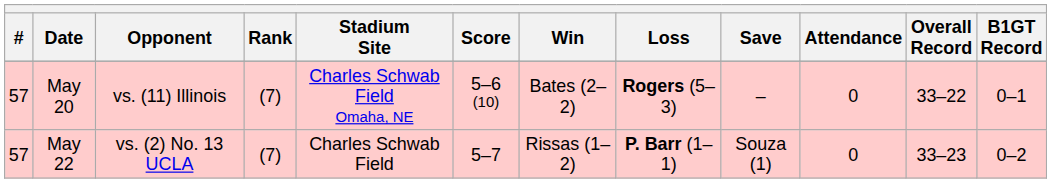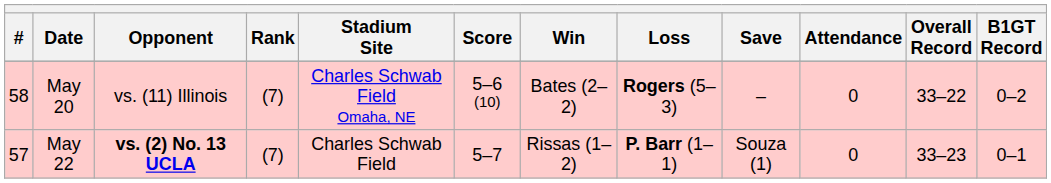May 20 | #: 57 -> 58
May 20 | B1GT Record: 0–1 -> 0–2
May 22 | Opponent: normal -> bold
May 22 | B1GT Record: 0–2 -> 0–1
